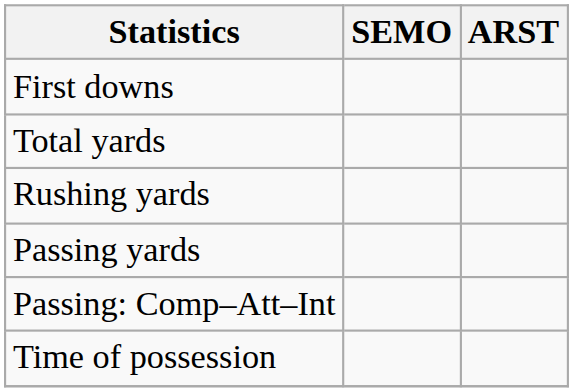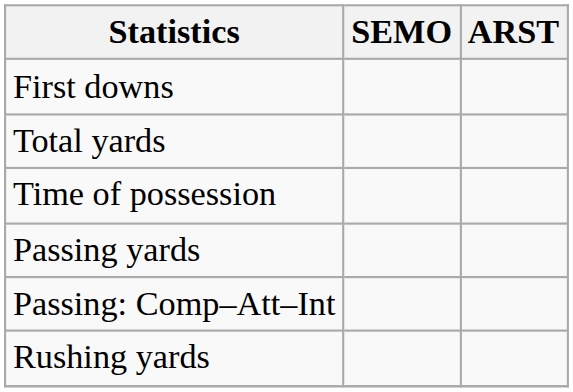rows swapped: Rushing yards <-> Time of possession
